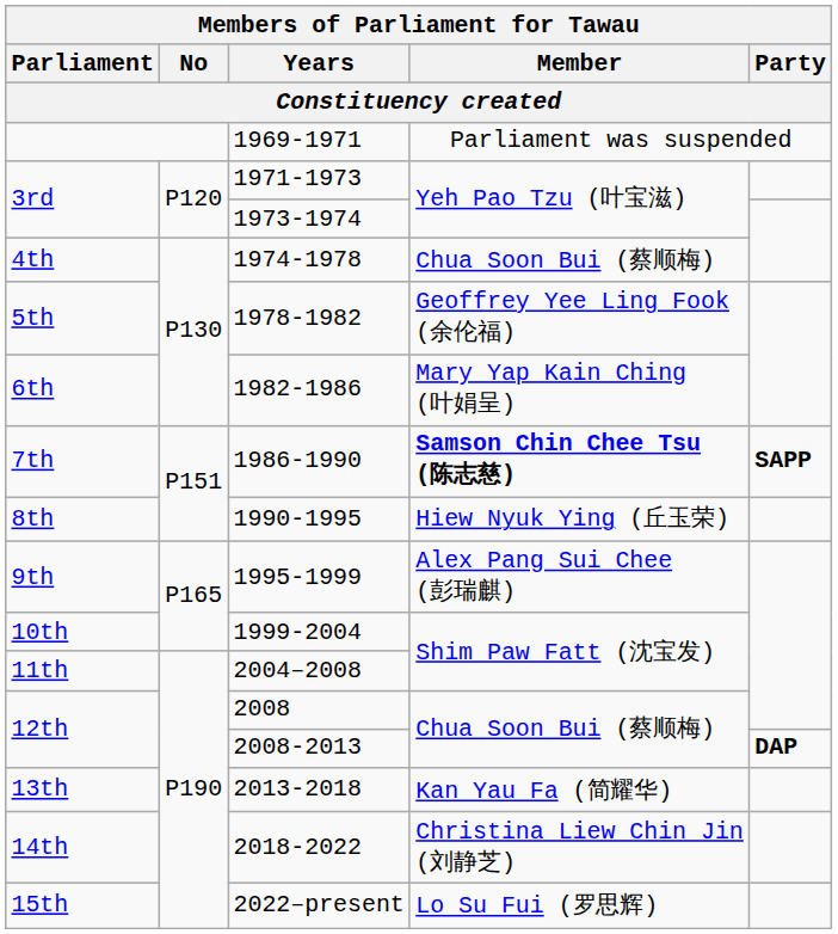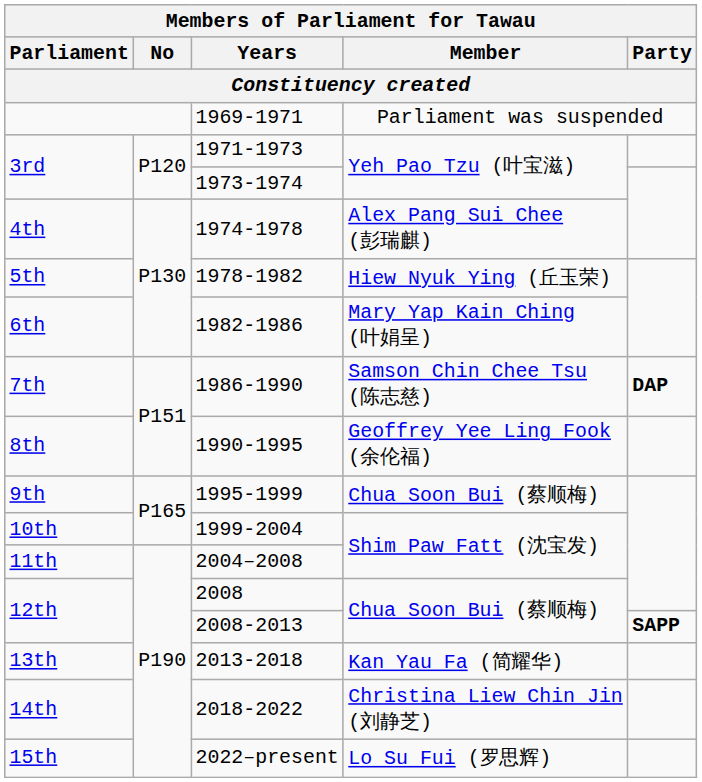1974-1978 | Member: Chua Soon Bui (蔡顺梅) -> Alex Pang Sui Chee (彭瑞麒)
1978-1982 | Member: Geoffrey Yee Ling Fook (余伦福) -> Hiew Nyuk Ying (丘玉荣)
1986-1990 | Member: bold -> normal
1986-1990 | Party: SAPP -> DAP
1990-1995 | Member: Hiew Nyuk Ying (丘玉荣) -> Geoffrey Yee Ling Fook (余伦福)
1995-1999 | Member: Alex Pang Sui Chee (彭瑞麒) -> Chua Soon Bui (蔡顺梅)
2008-2013 | Party: DAP -> SAPP
